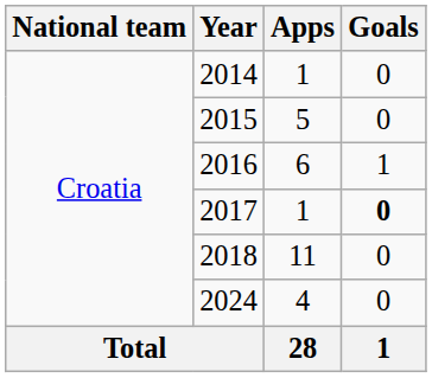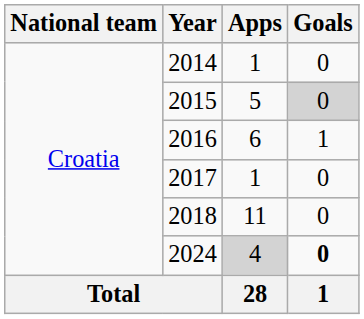2015 | Goals: no background -> lightgrey background
2017 | Goals: bold -> normal
2024 | Apps: no background -> lightgrey background
2024 | Goals: normal -> bold
